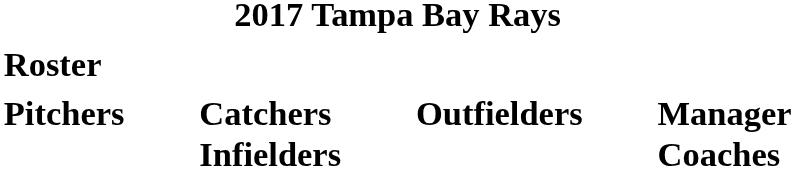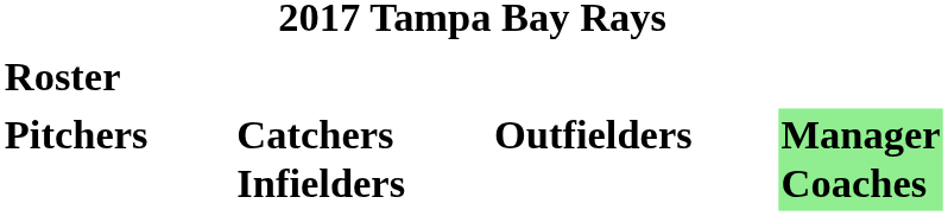Pitchers | column 4: no background -> lightgreen background
